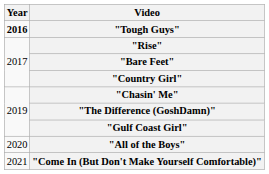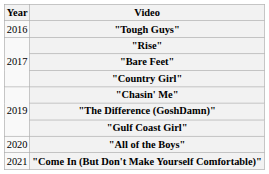"Tough Guys" | Year: bold -> normal
